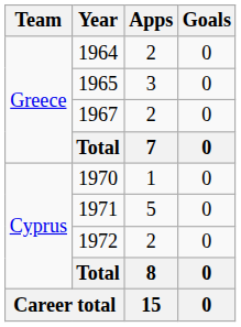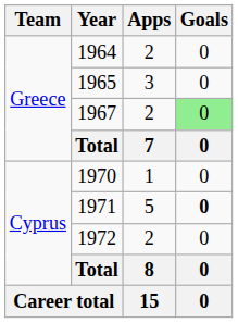1967 | Goals: no background -> lightgreen background
1971 | Goals: normal -> bold
